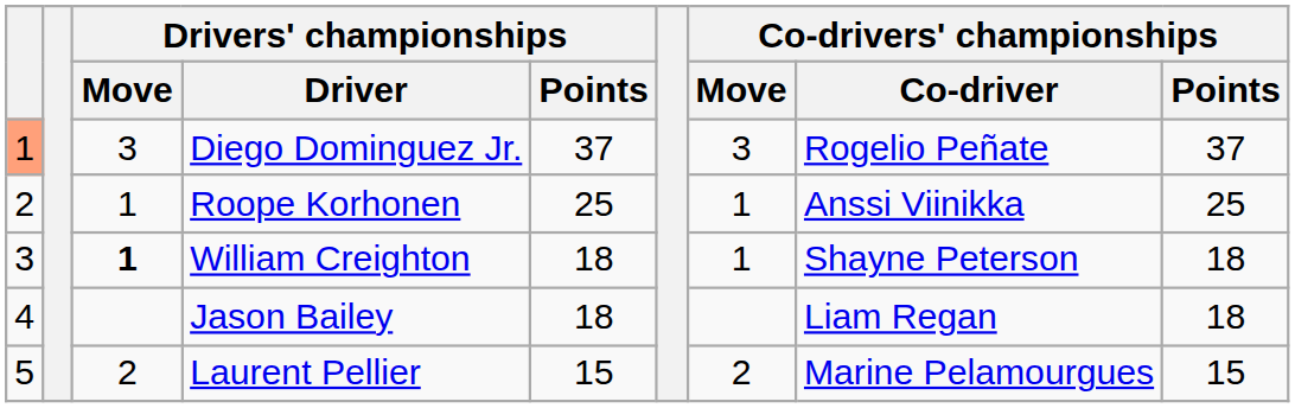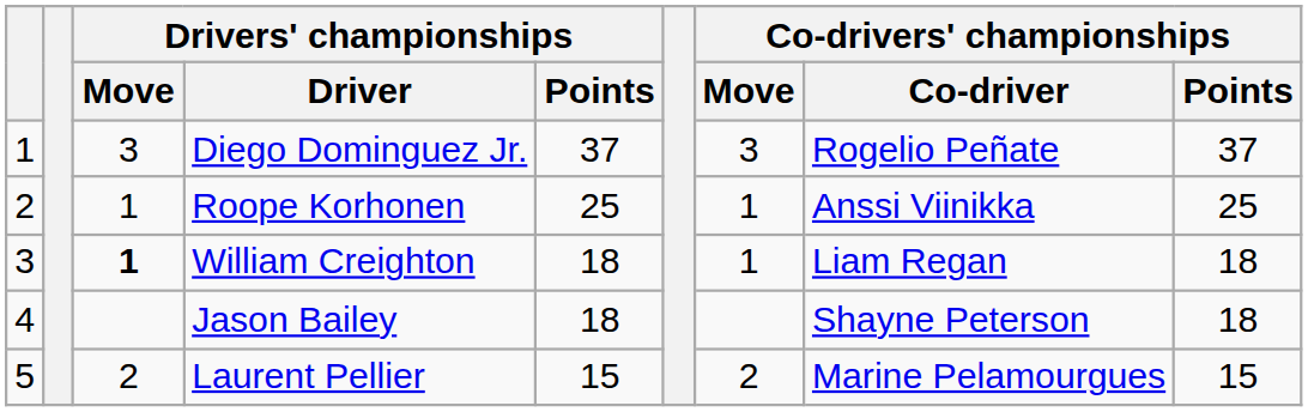Diego Dominguez Jr. | column 1: lightsalmon background -> no background
William Creighton | Co-drivers' championships / Co-driver: Shayne Peterson -> Liam Regan
Jason Bailey | Co-drivers' championships / Co-driver: Liam Regan -> Shayne Peterson
